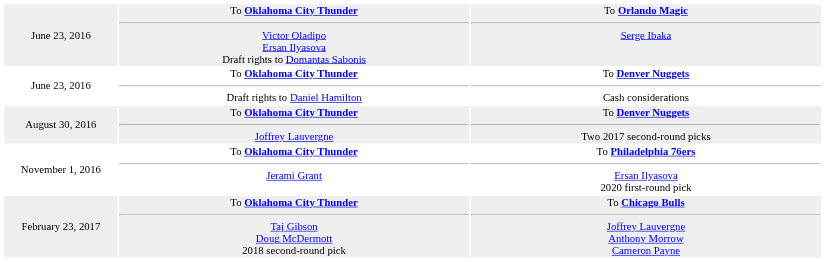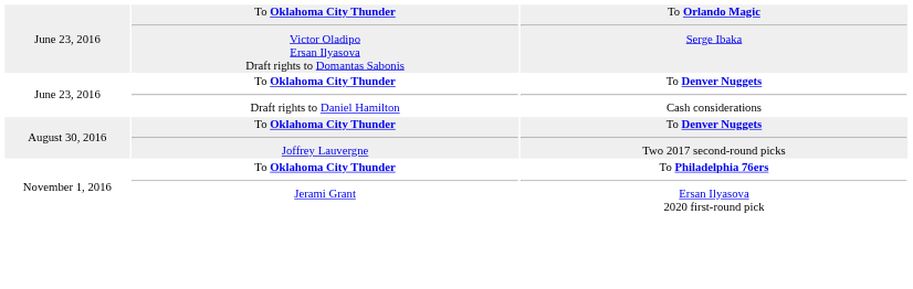- row: February 23, 2017 | To Oklahoma City Thunder Taj Gibson Doug McDermott 2018 second-round pick | To Chicago Bulls Joffrey Lauvergne Anthony Morrow Cameron Payne
